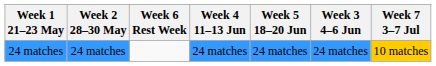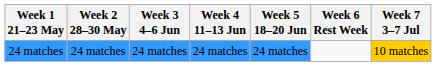columns swapped: Week 3 4–6 Jun <-> Week 6 Rest Week
